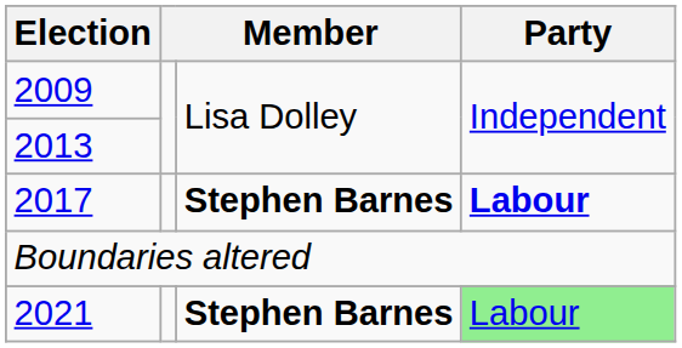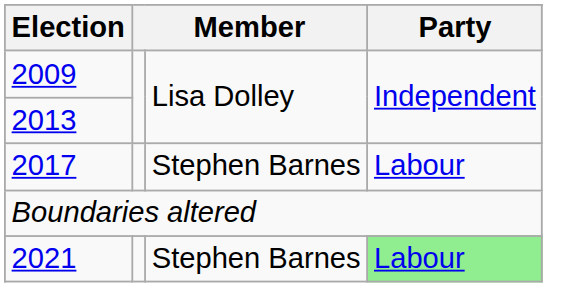2017 | column 3: bold -> normal
2017 | Party: bold -> normal
2021 | column 3: bold -> normal
